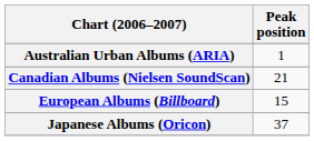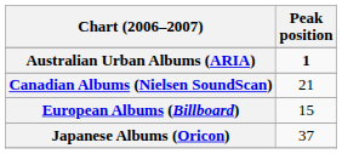Australian Urban Albums (ARIA) | Peak position: normal -> bold
